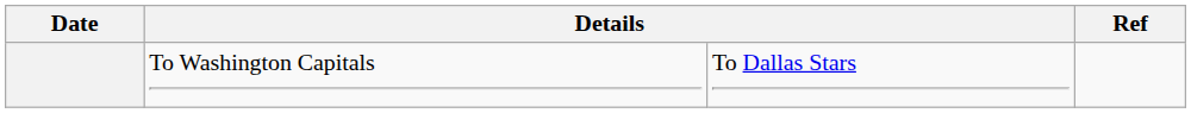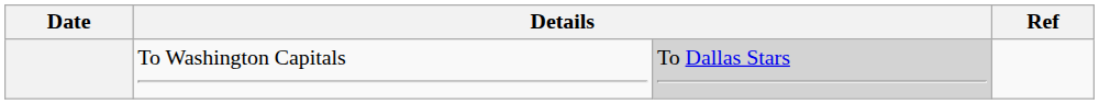To Washington Capitals | column 3: no background -> lightgrey background
